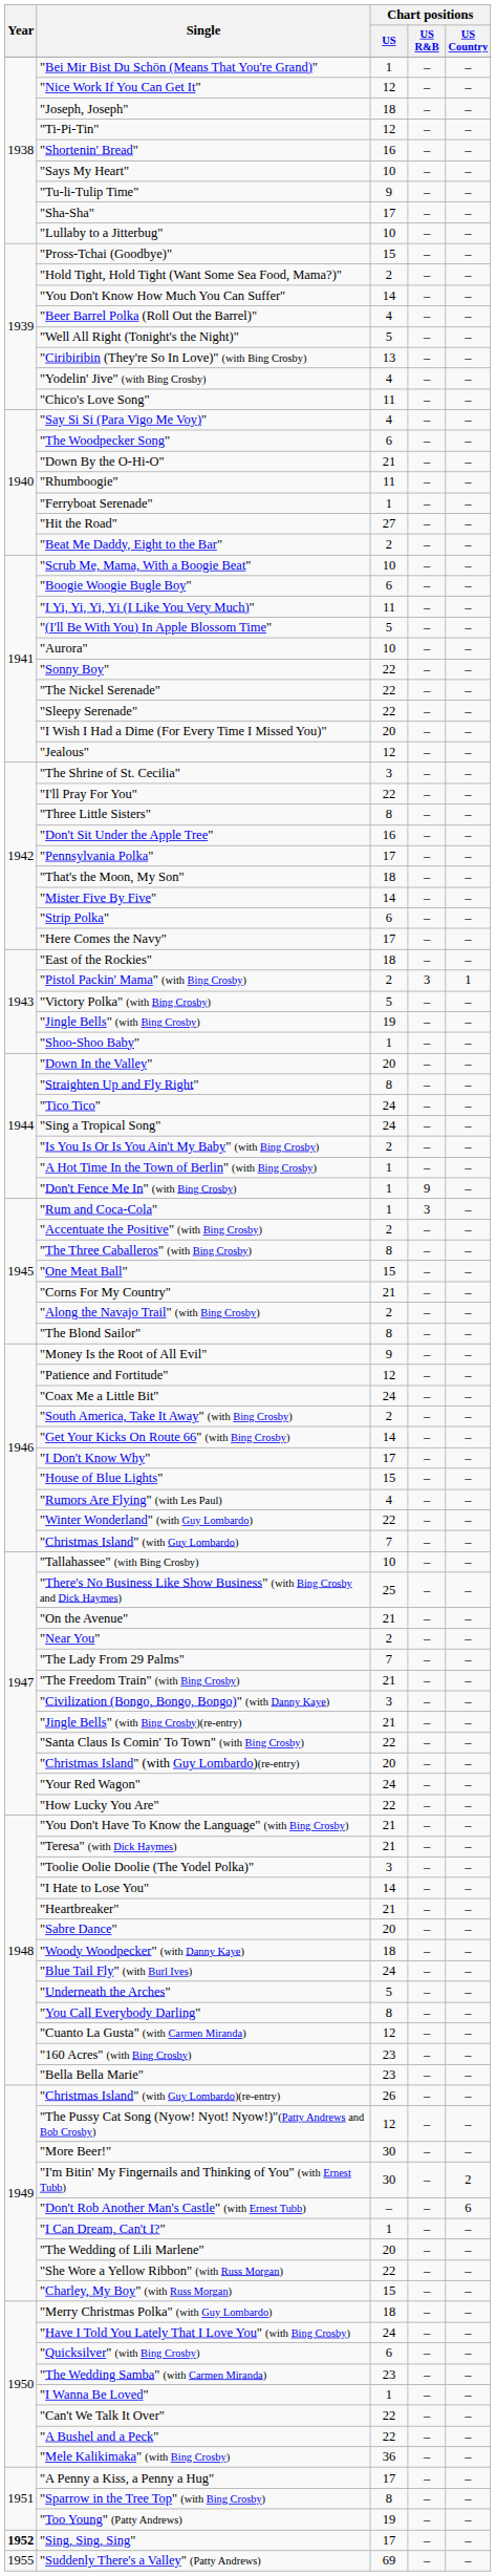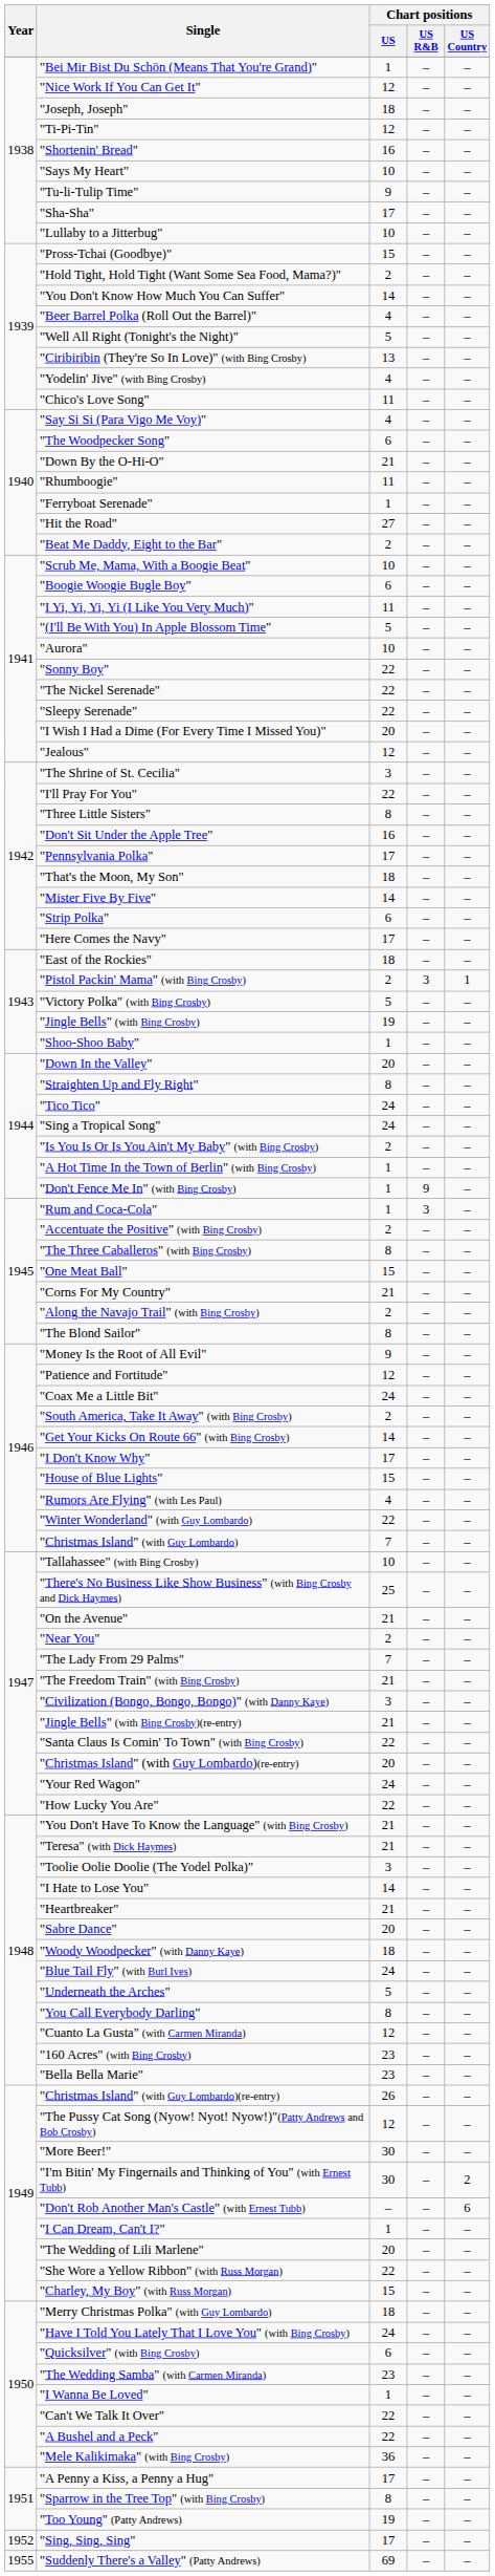"Sing, Sing, Sing" | Year: bold -> normal
